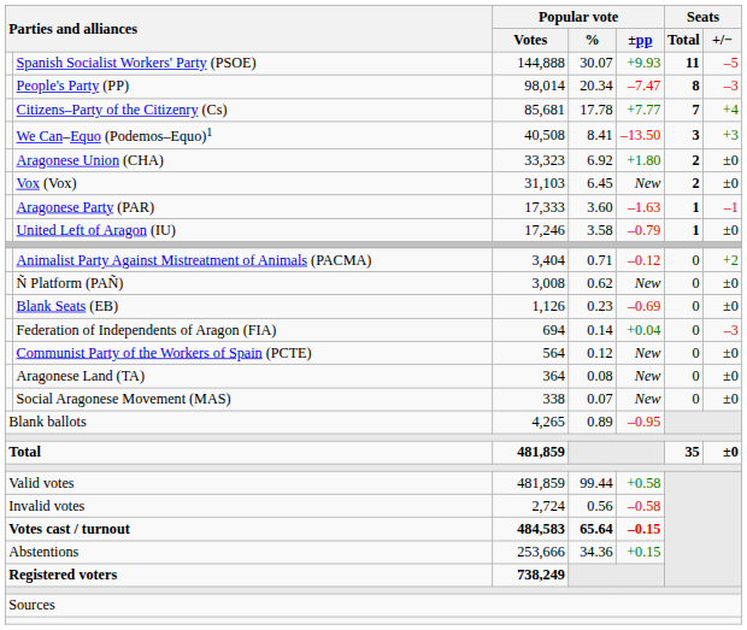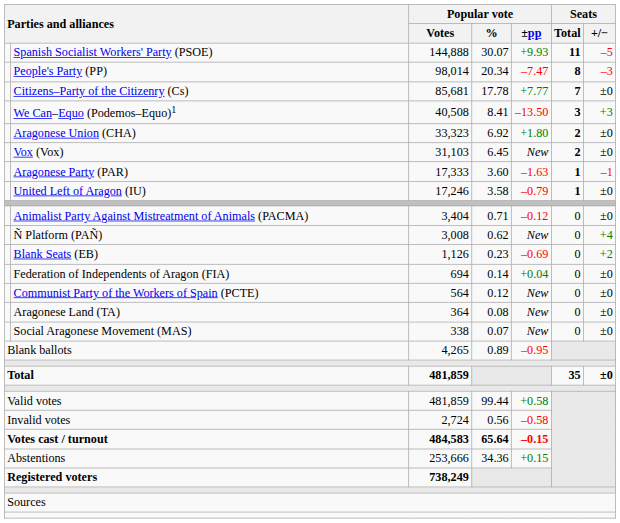Citizens–Party of the Citizenry (Cs) | Seats / +/−: +4 -> ±0
Animalist Party Against Mistreatment of Animals (PACMA) | Seats / +/−: +2 -> ±0
Ñ Platform (PAÑ) | Seats / +/−: ±0 -> +4
Blank Seats (EB) | Seats / +/−: ±0 -> +2
Federation of Independents of Aragon (FIA) | Seats / +/−: –3 -> ±0
